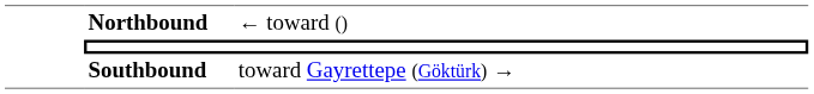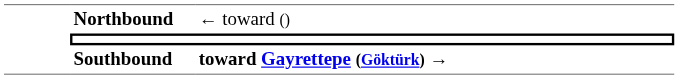Southbound | column 2: normal -> bold
